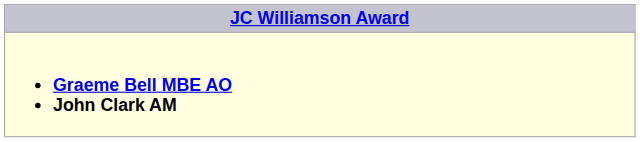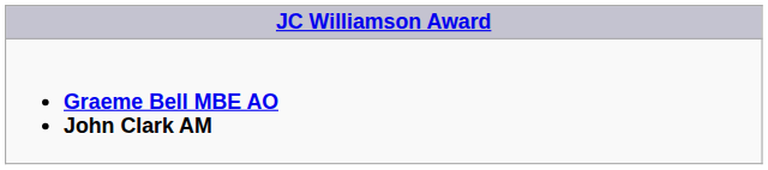row 2 | column 1: lightyellow background -> no background
